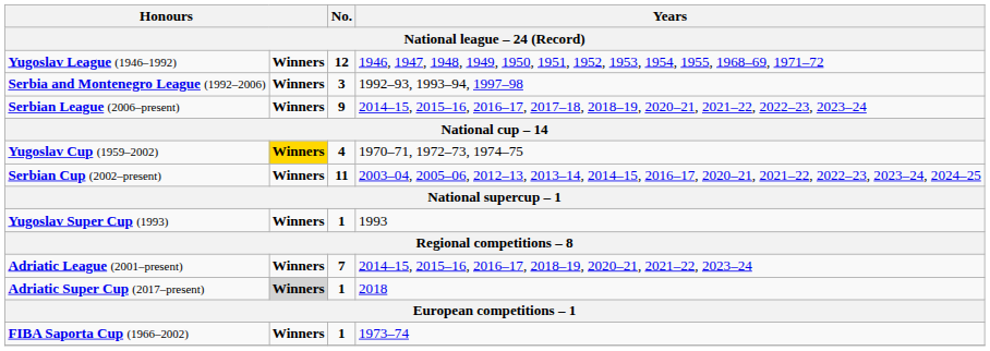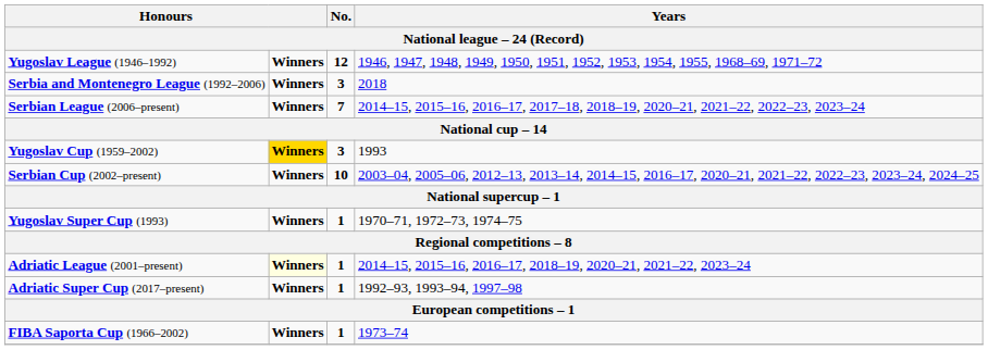Serbia and Montenegro League (1992–2006) | Years: 1992–93, 1993–94, 1997–98 -> 2018
Serbian League (2006–present) | No.: 9 -> 7
Yugoslav Cup (1959–2002) | No.: 4 -> 3
Yugoslav Cup (1959–2002) | Years: 1970–71, 1972–73, 1974–75 -> 1993
Serbian Cup (2002–present) | No.: 11 -> 10
Yugoslav Super Cup (1993) | Years: 1993 -> 1970–71, 1972–73, 1974–75
Adriatic League (2001–present) | column 2: no background -> lightyellow background
Adriatic League (2001–present) | No.: 7 -> 1
Adriatic Super Cup (2017–present) | column 2: lightgrey background -> no background
Adriatic Super Cup (2017–present) | Years: 2018 -> 1992–93, 1993–94, 1997–98
